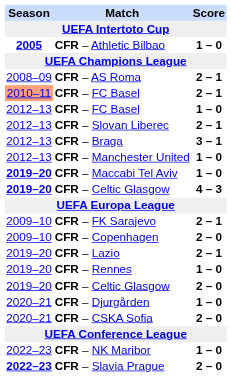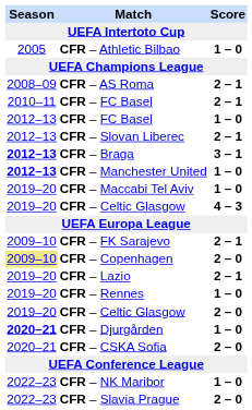CFR – Athletic Bilbao | Season: bold -> normal
CFR – FC Basel / 2 – 1 | Season: lightsalmon background -> no background
CFR – Braga | Season: normal -> bold
CFR – Manchester United | Season: normal -> bold
CFR – Maccabi Tel Aviv | Season: bold -> normal
CFR – Celtic Glasgow / 4 – 3 | Season: bold -> normal
CFR – Copenhagen | Season: no background -> khaki background
CFR – Djurgården | Season: normal -> bold
CFR – Slavia Prague | Season: bold -> normal
